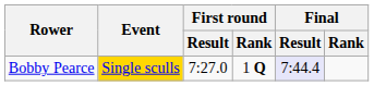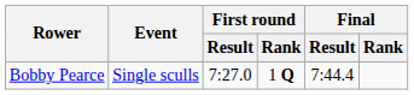Bobby Pearce | Event: gold background -> no background
Bobby Pearce | Final / Result: lavender background -> no background
